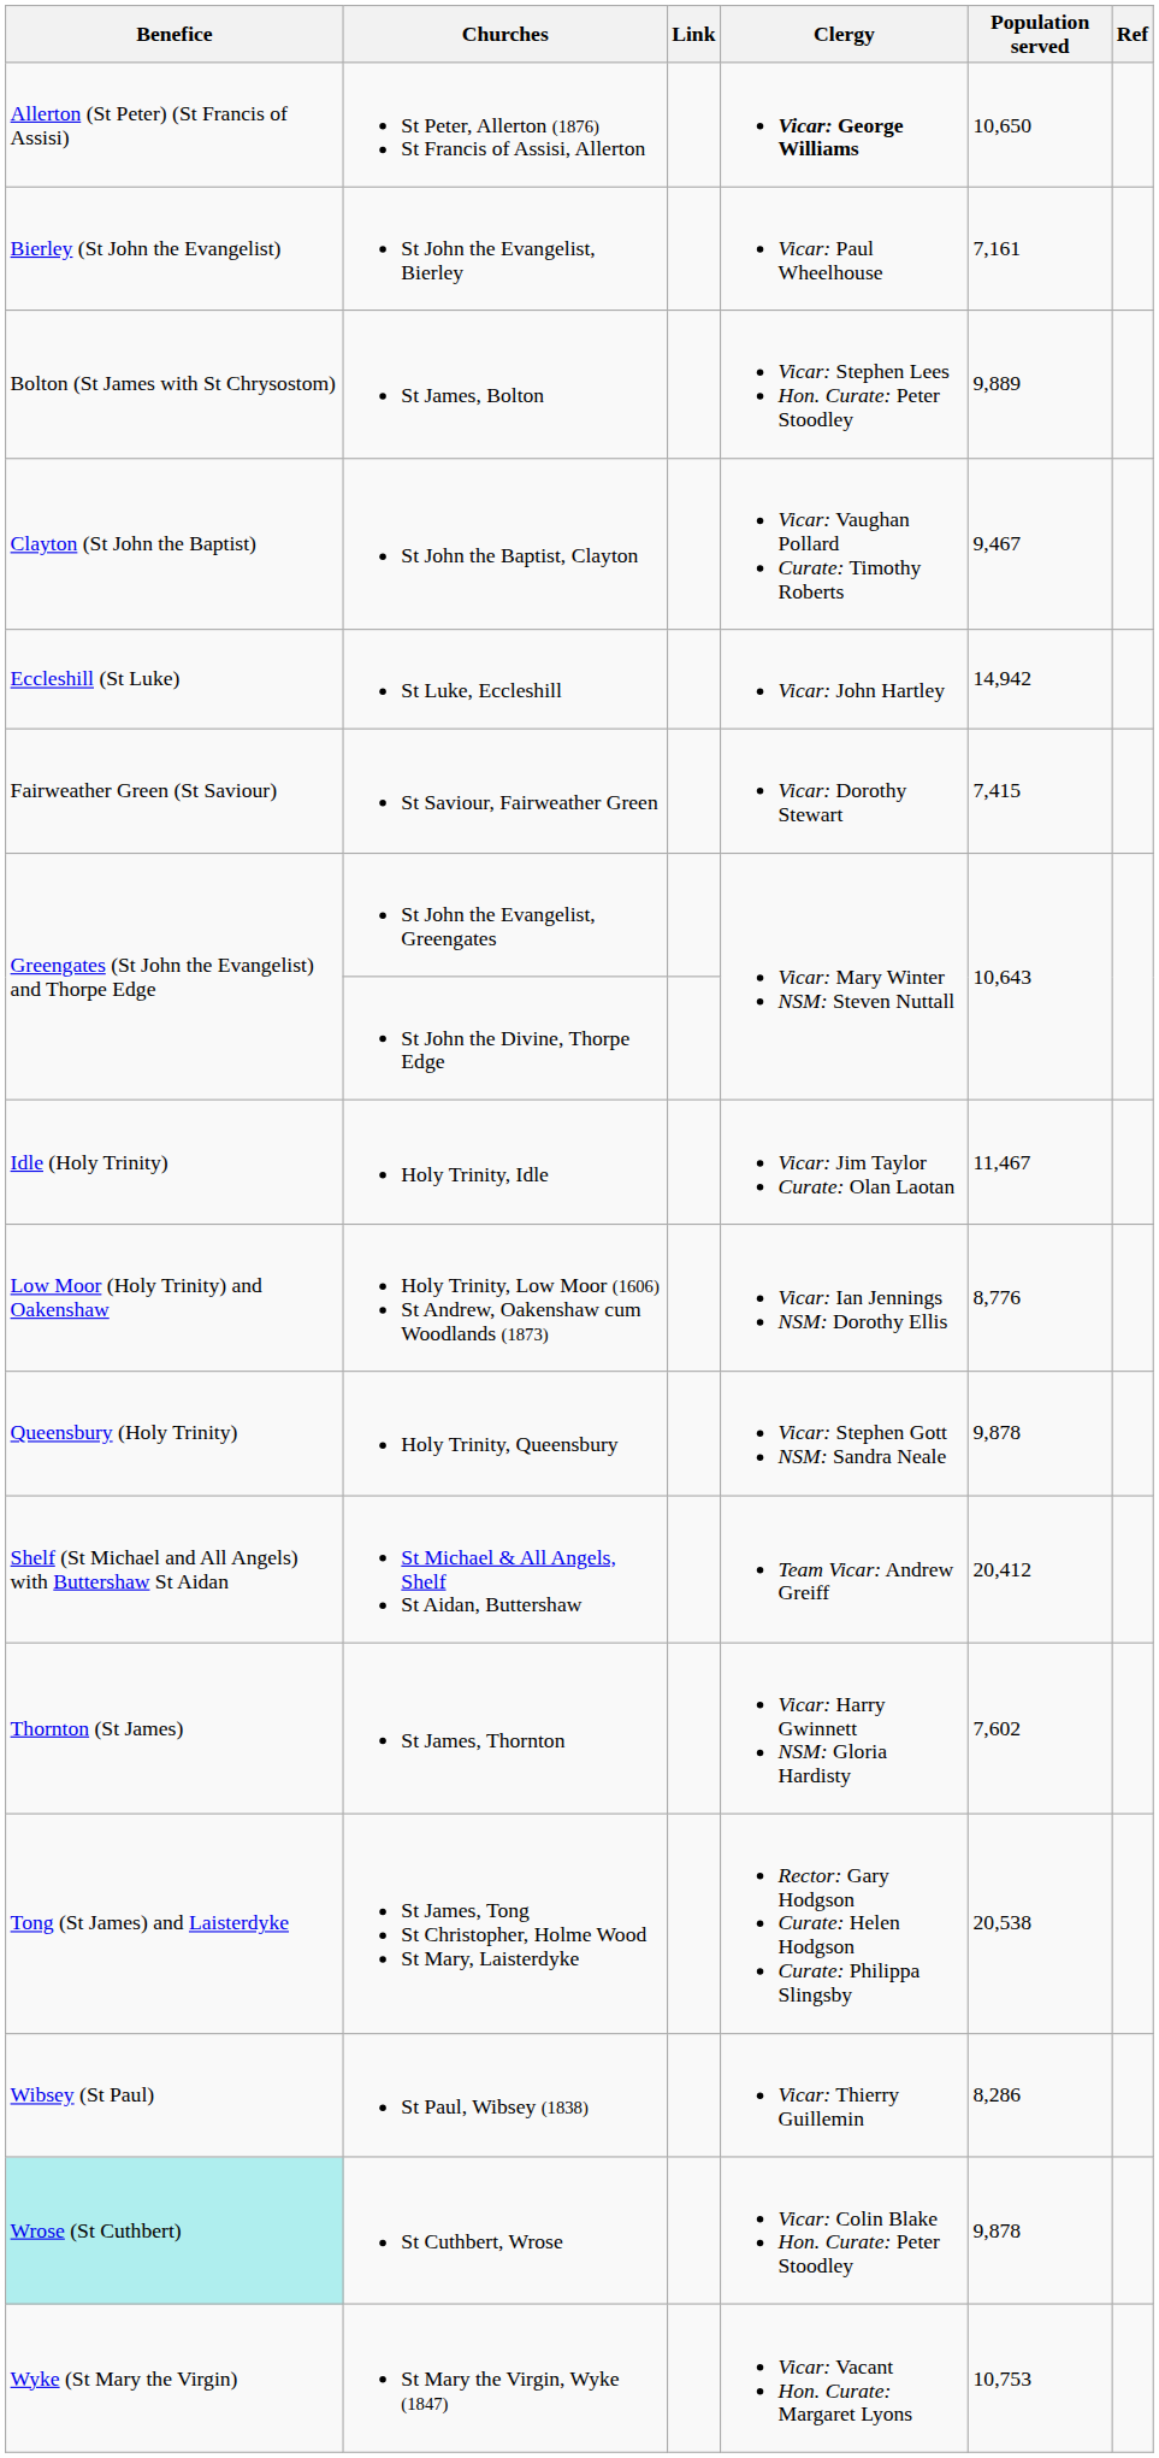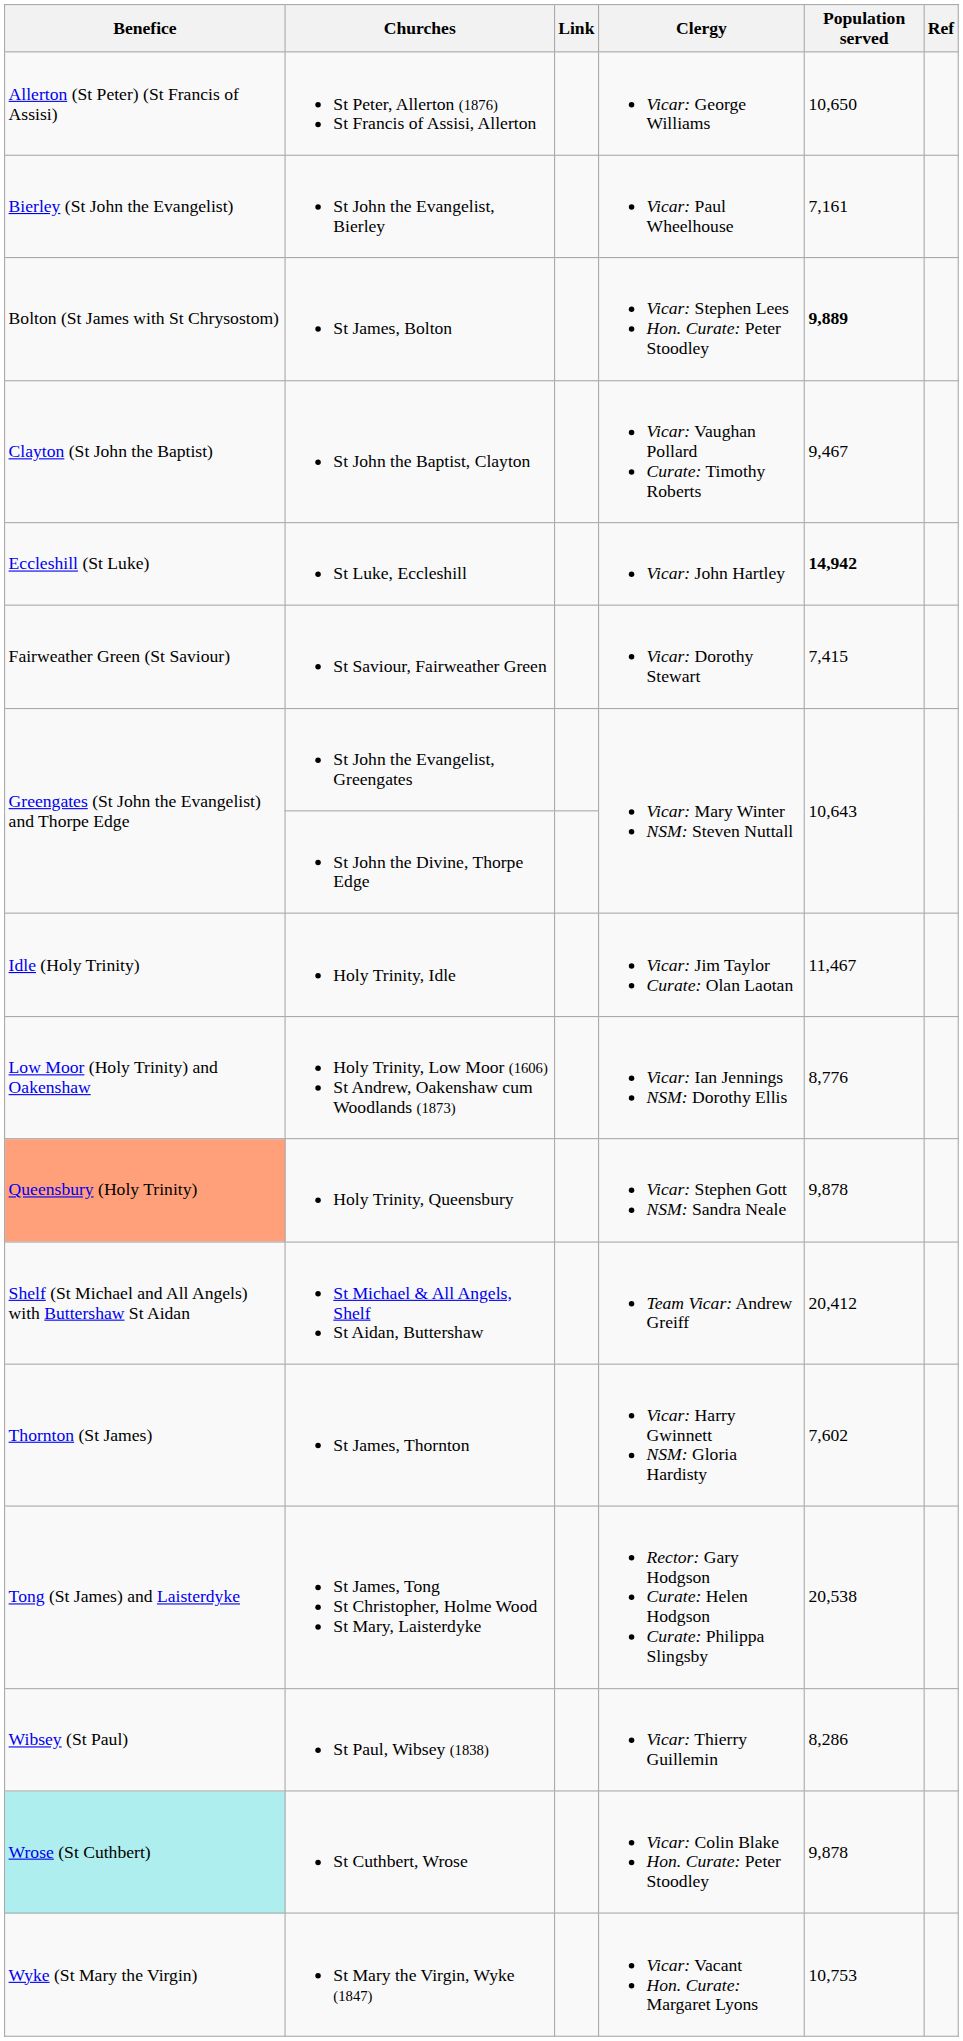St Peter, Allerton (1876) St Francis of Assisi, Allerton | Clergy: bold -> normal
St James, Bolton | Population served: normal -> bold
St Luke, Eccleshill | Population served: normal -> bold
Holy Trinity, Queensbury | Benefice: no background -> lightsalmon background
